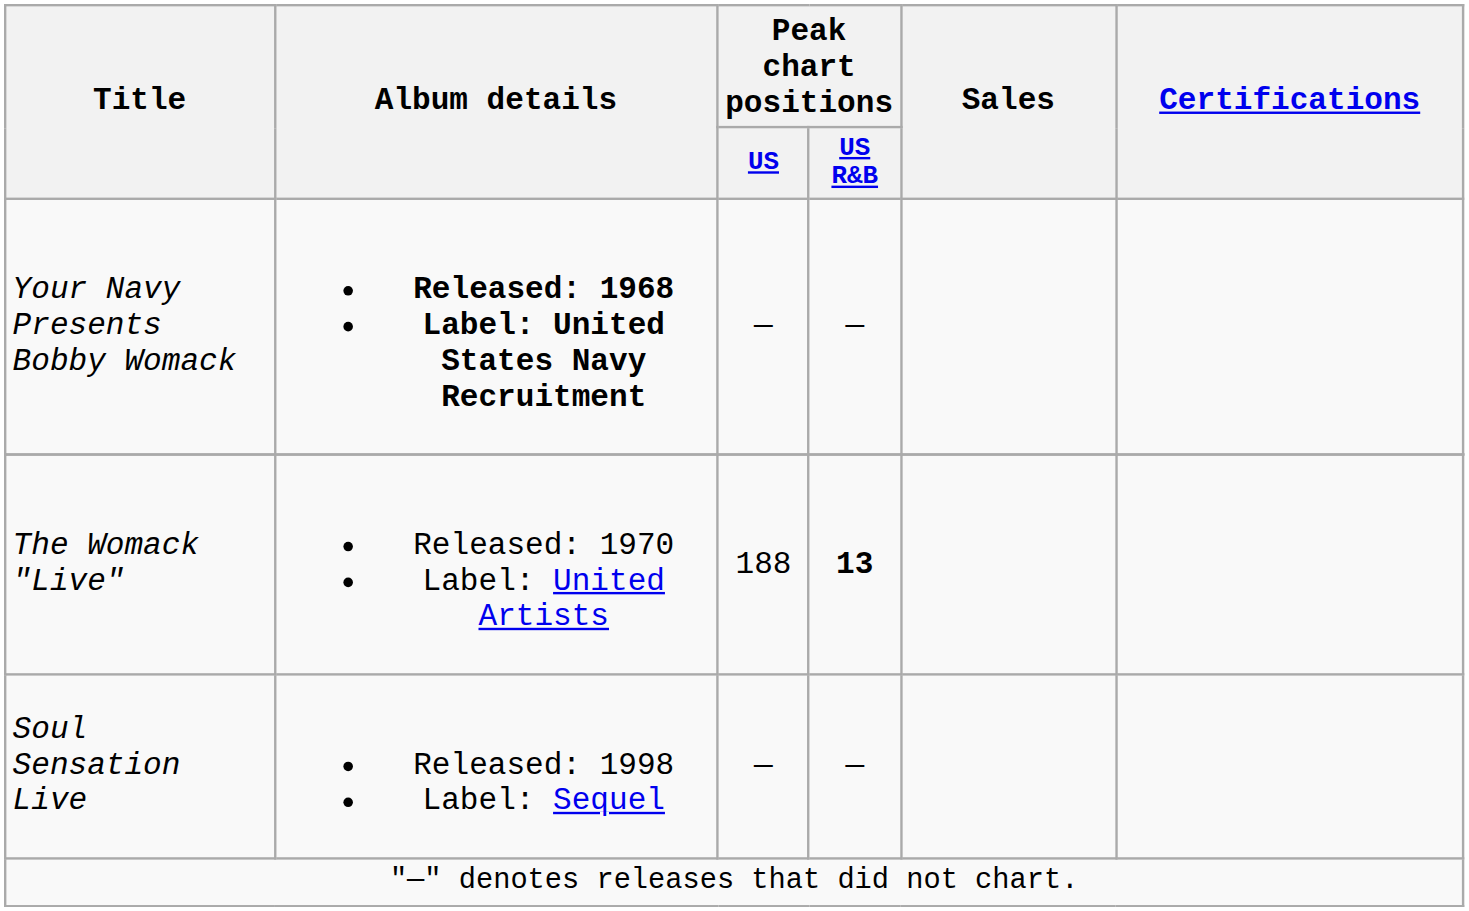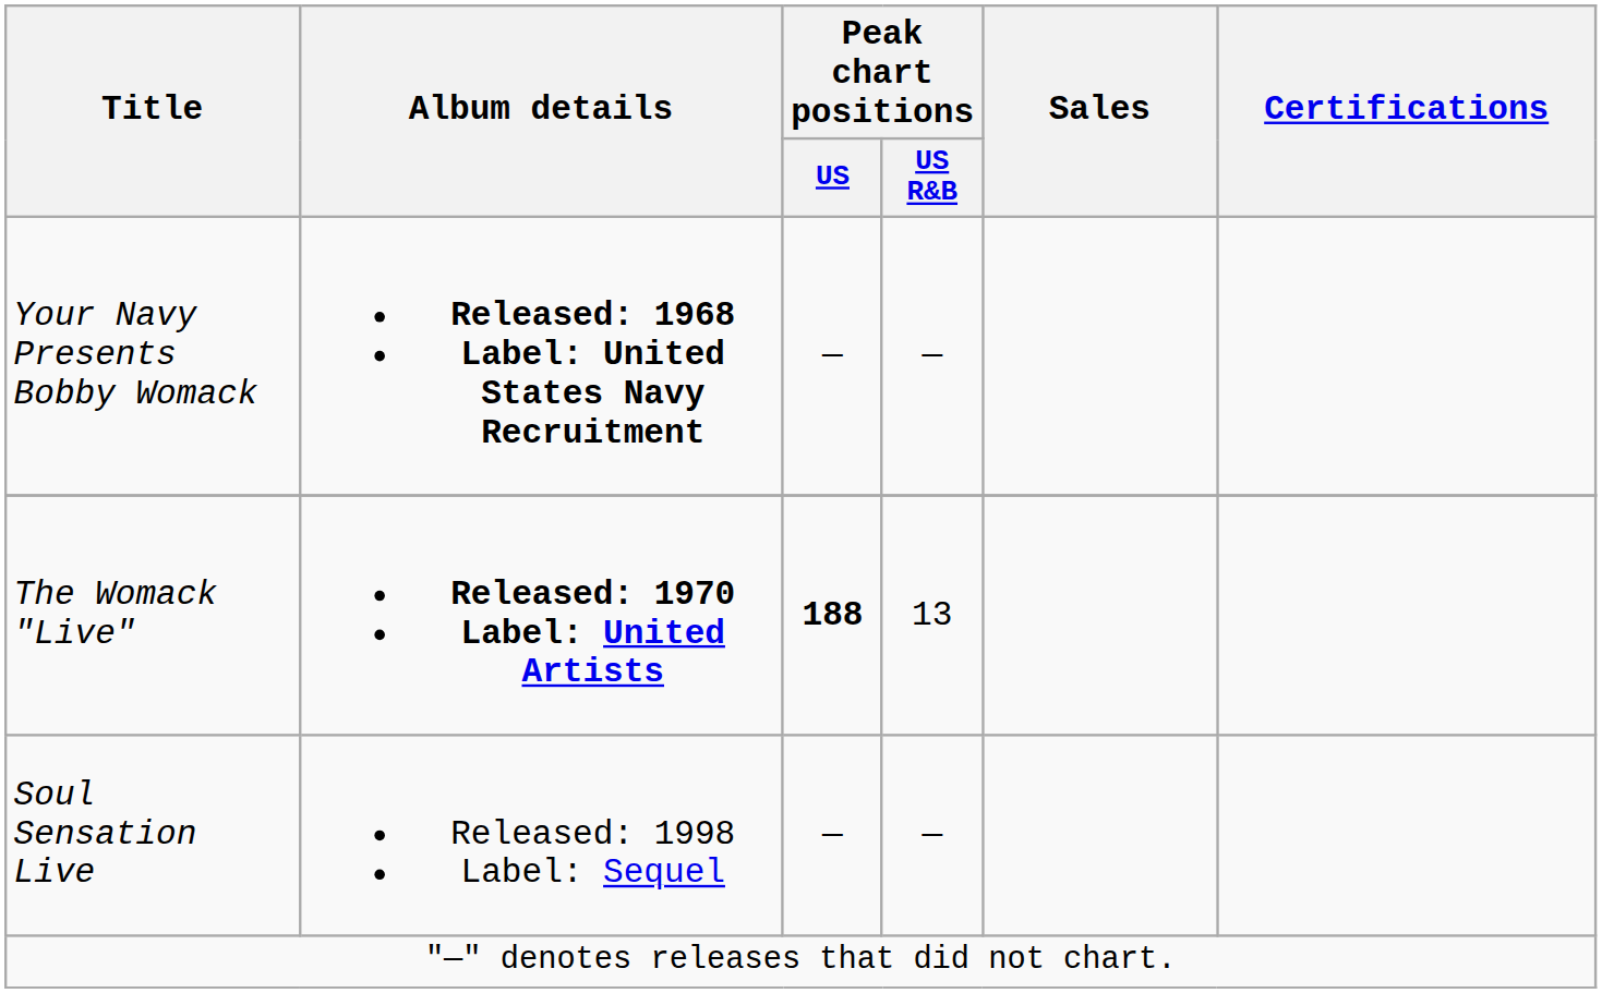The Womack "Live" | Album details: normal -> bold
The Womack "Live" | Peak chart positions / US: normal -> bold
The Womack "Live" | Peak chart positions / US R&B: bold -> normal
